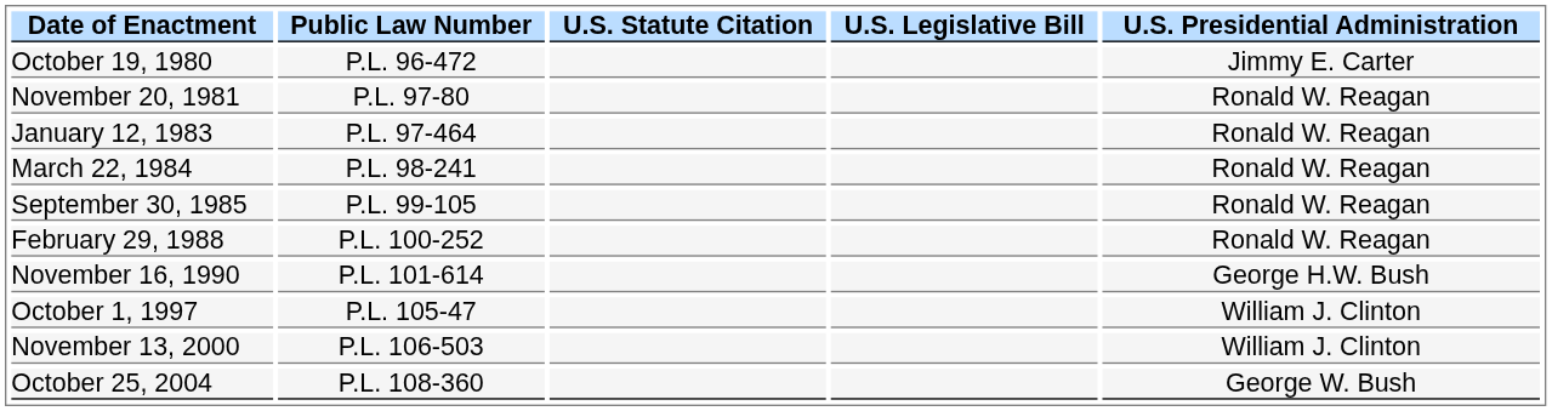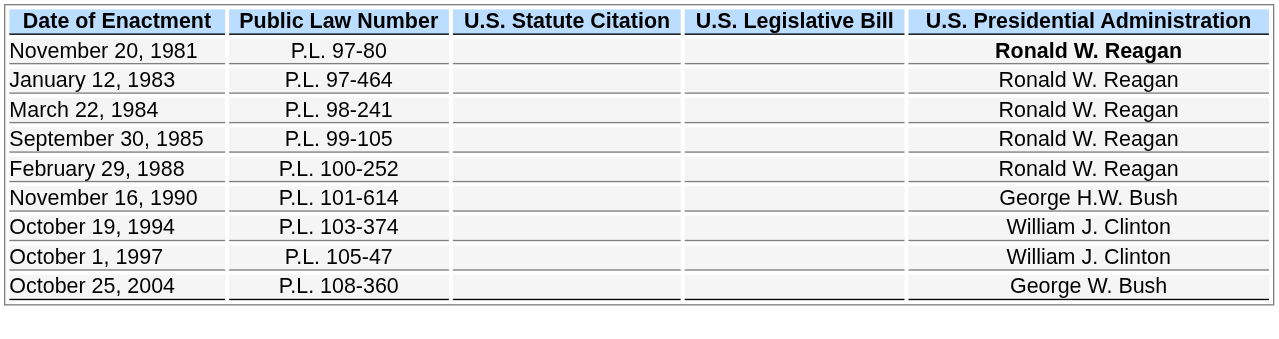- row: October 19, 1980 | P.L. 96-472 | Jimmy E. Carter
November 20, 1981 | U.S. Presidential Administration: normal -> bold
+ row: October 19, 1994 | P.L. 103-374 | William J. Clinton
- row: November 13, 2000 | P.L. 106-503 | William J. Clinton
